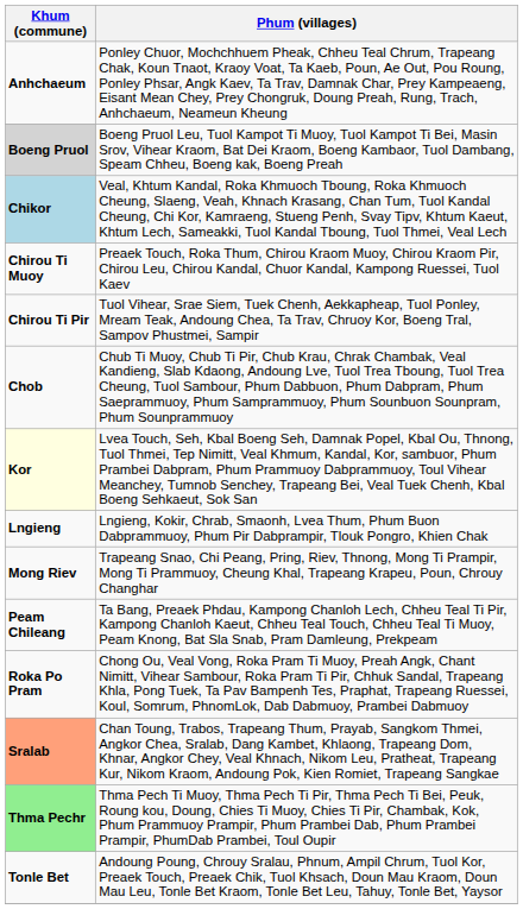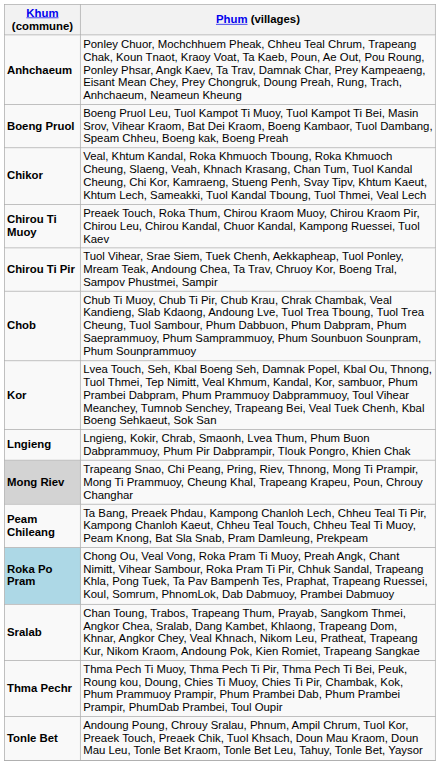Boeng Pruol | Khum (commune): lightgrey background -> no background
Chikor | Khum (commune): lightblue background -> no background
Kor | Khum (commune): lightyellow background -> no background
Mong Riev | Khum (commune): no background -> lightgrey background
Roka Po Pram | Khum (commune): no background -> lightblue background
Sralab | Khum (commune): lightsalmon background -> no background
Thma Pechr | Khum (commune): lightgreen background -> no background
